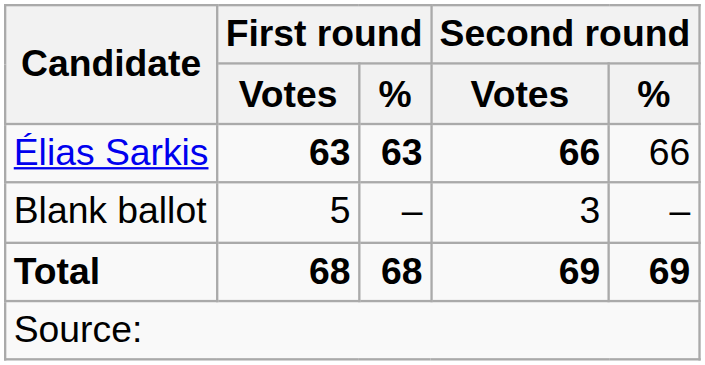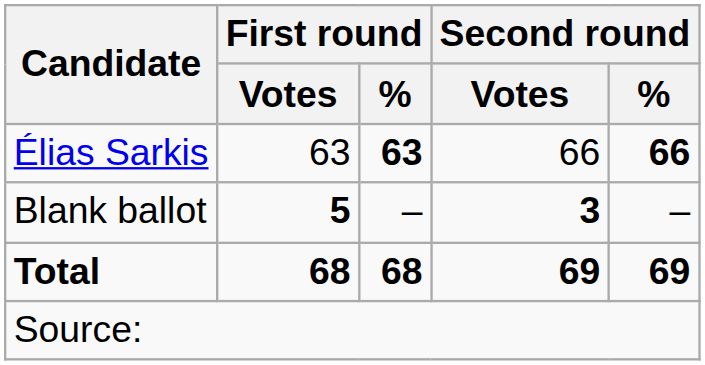Élias Sarkis | First round / Votes: bold -> normal
Élias Sarkis | Second round / Votes: bold -> normal
Élias Sarkis | Second round / %: normal -> bold
Blank ballot | First round / Votes: normal -> bold
Blank ballot | Second round / Votes: normal -> bold
